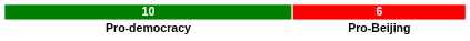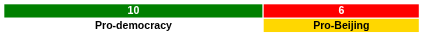Pro-democracy | 6: no background -> gold background
